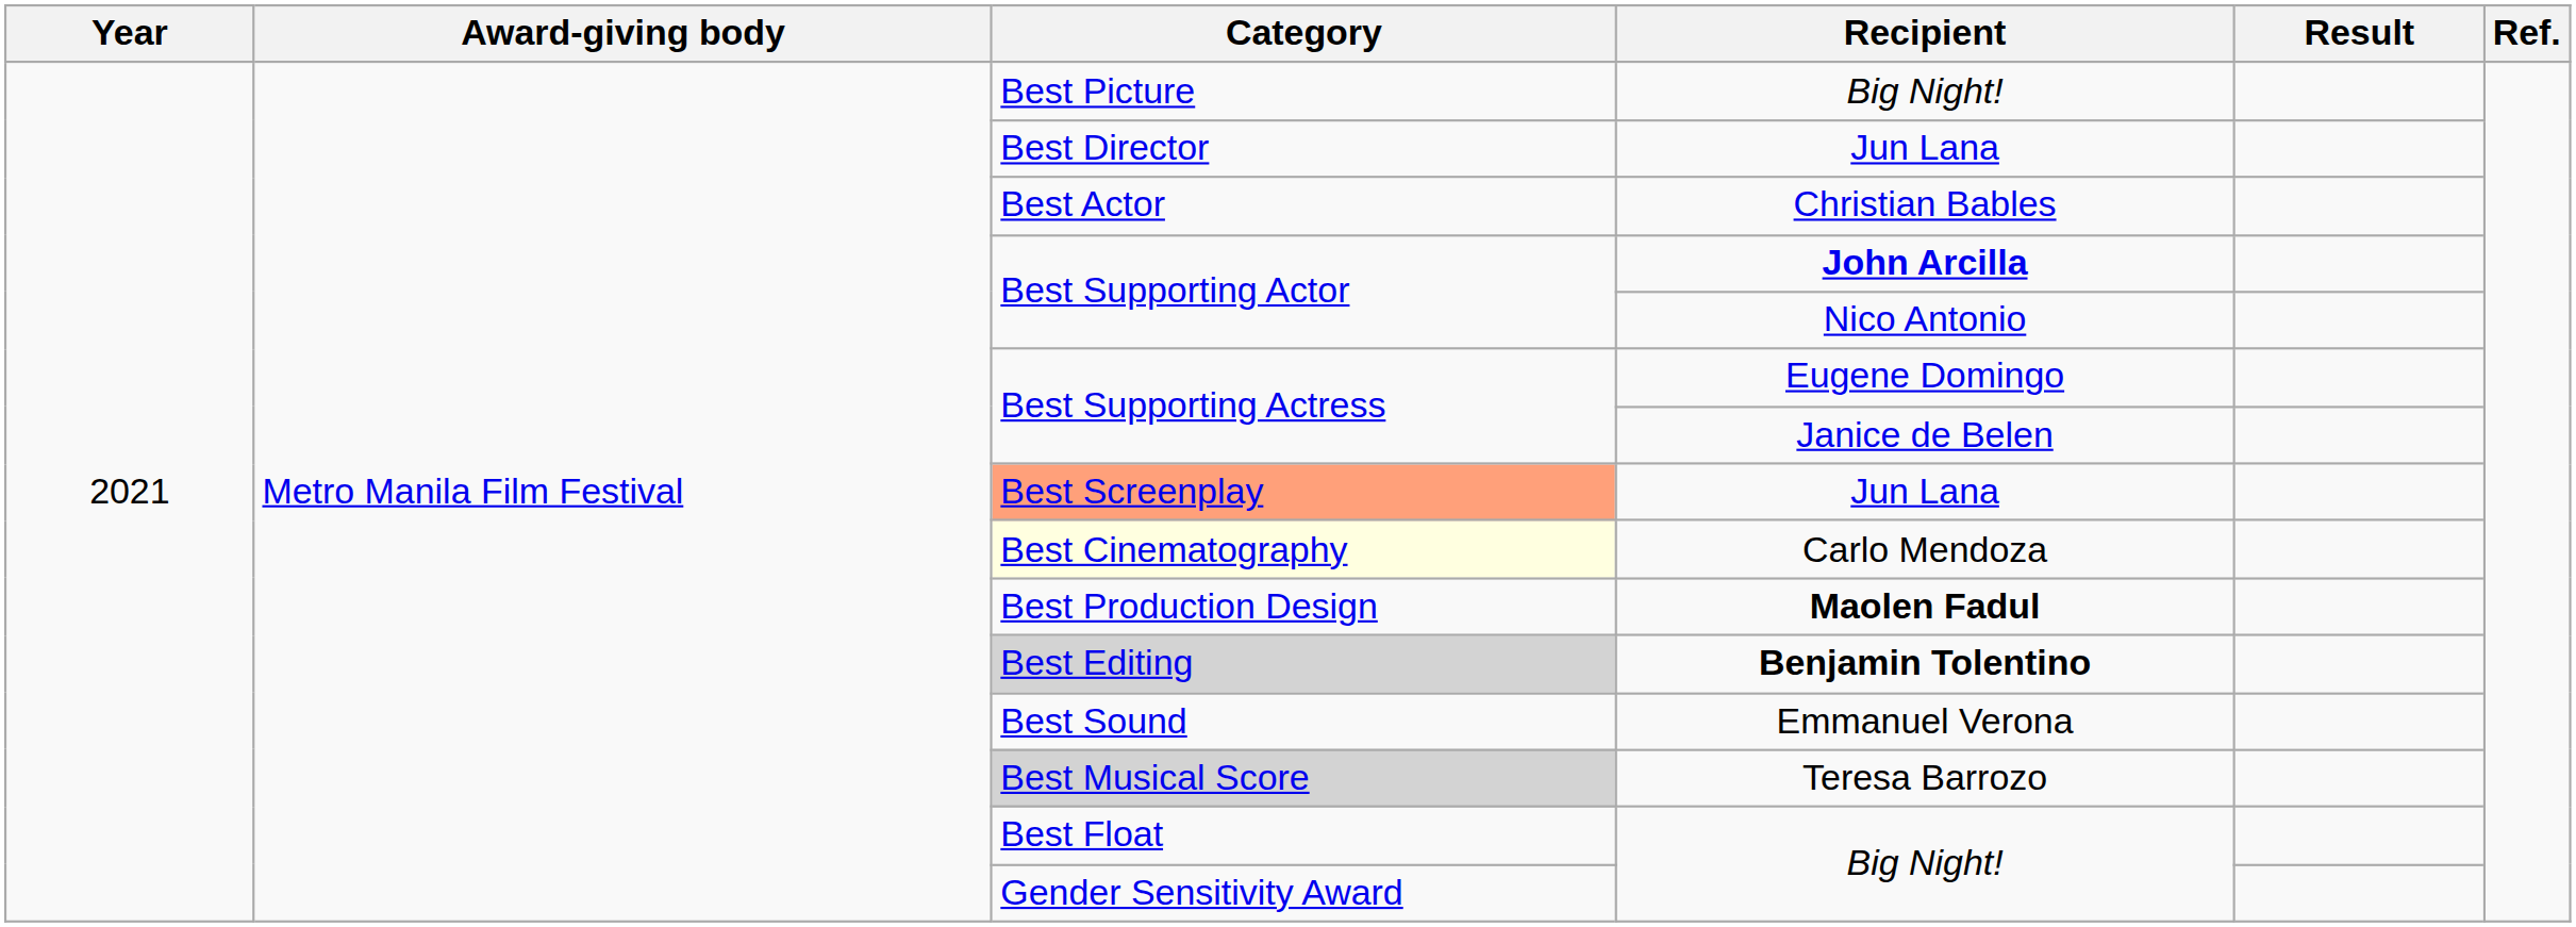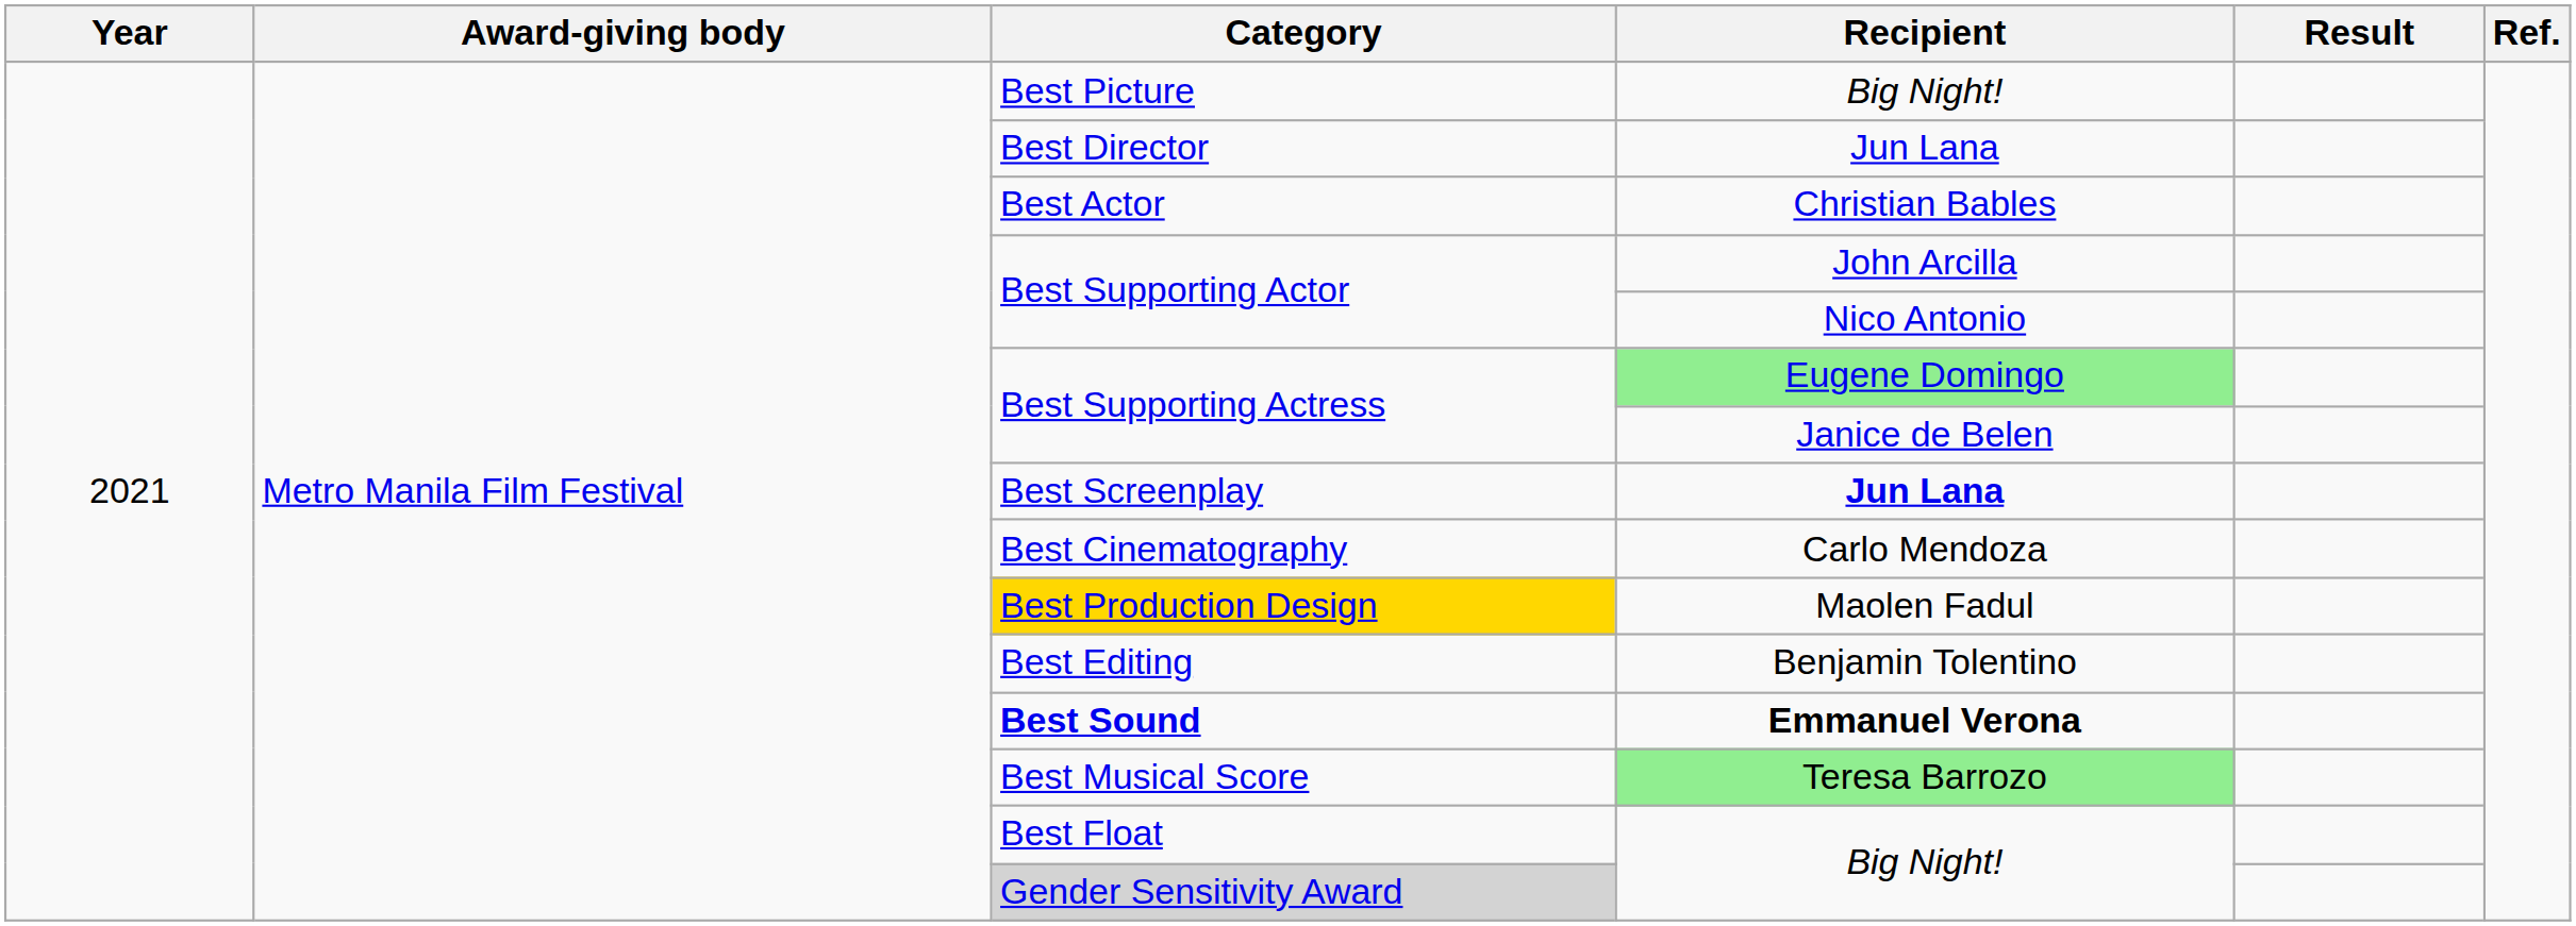Best Supporting Actor / John Arcilla | Recipient: bold -> normal
Best Supporting Actress / Eugene Domingo | Recipient: no background -> lightgreen background
Best Screenplay | Category: lightsalmon background -> no background
Best Screenplay | Recipient: normal -> bold
Best Cinematography | Category: lightyellow background -> no background
Best Production Design | Category: no background -> gold background
Best Production Design | Recipient: bold -> normal
Best Editing | Category: lightgrey background -> no background
Best Editing | Recipient: bold -> normal
Best Sound | Category: normal -> bold
Best Sound | Recipient: normal -> bold
Best Musical Score | Category: lightgrey background -> no background
Best Musical Score | Recipient: no background -> lightgreen background
Gender Sensitivity Award | Category: no background -> lightgrey background
